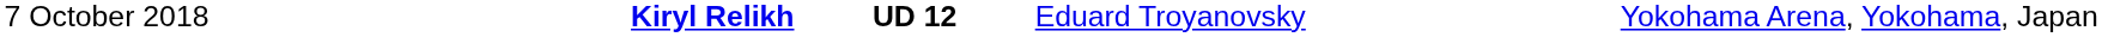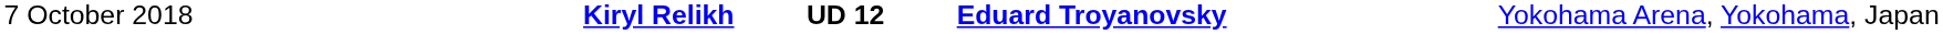7 October 2018 | column 4: normal -> bold
